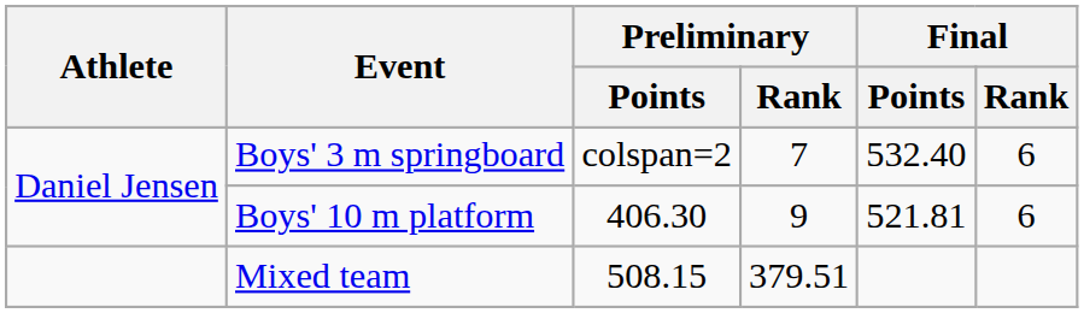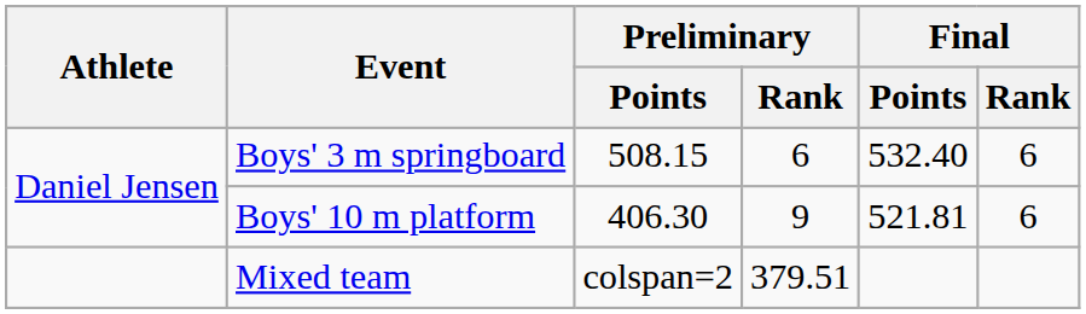Boys' 3 m springboard | Preliminary / Points: colspan=2 -> 508.15
Boys' 3 m springboard | Preliminary / Rank: 7 -> 6
Mixed team | Preliminary / Points: 508.15 -> colspan=2
